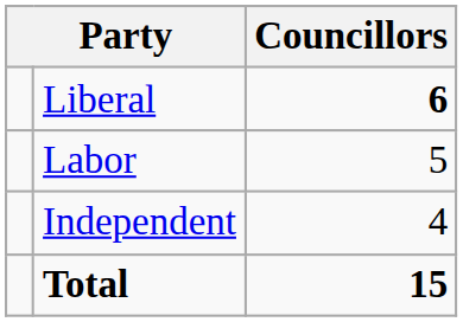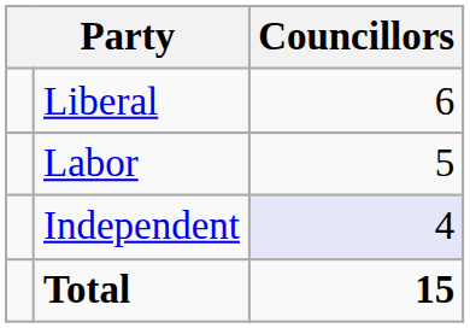Liberal | Councillors: bold -> normal
Independent | Councillors: no background -> lavender background
